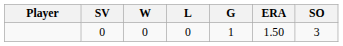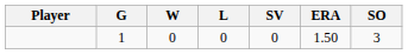columns swapped: G <-> SV
